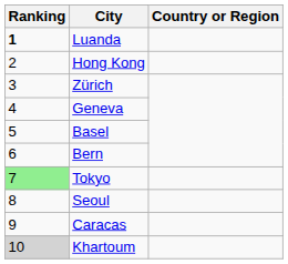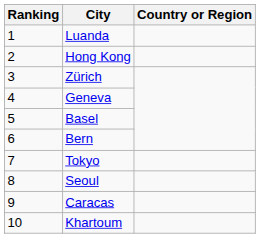Luanda | Ranking: bold -> normal
Tokyo | Ranking: lightgreen background -> no background
Khartoum | Ranking: lightgrey background -> no background
